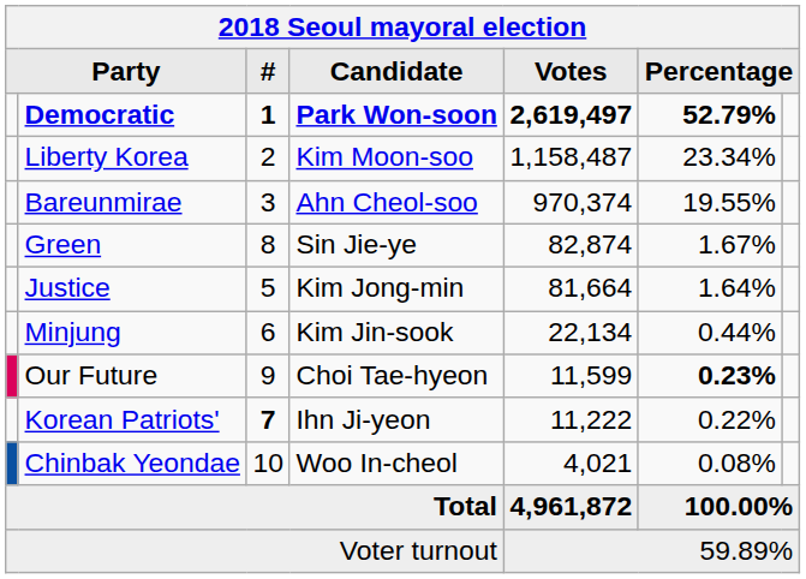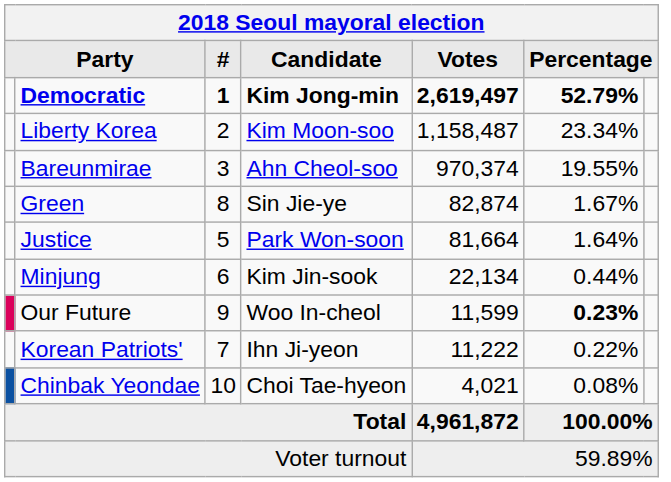Democratic | Candidate: Park Won-soon -> Kim Jong-min
Justice | Candidate: Kim Jong-min -> Park Won-soon
Our Future | Candidate: Choi Tae-hyeon -> Woo In-cheol
Korean Patriots' | #: bold -> normal
Chinbak Yeondae | Candidate: Woo In-cheol -> Choi Tae-hyeon
